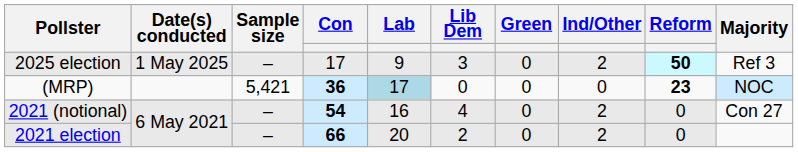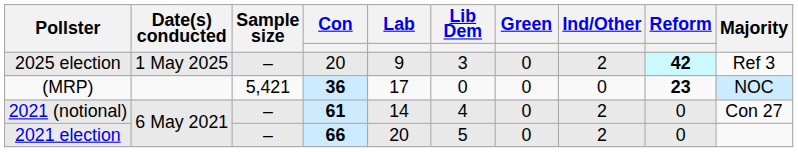2025 election | Con: 17 -> 20
2025 election | Reform: 50 -> 42
(MRP) | Lab: lightblue background -> no background
2021 (notional) | Con: 54 -> 61
2021 (notional) | Lab: 16 -> 14
2021 election | Lib Dem: 2 -> 5
